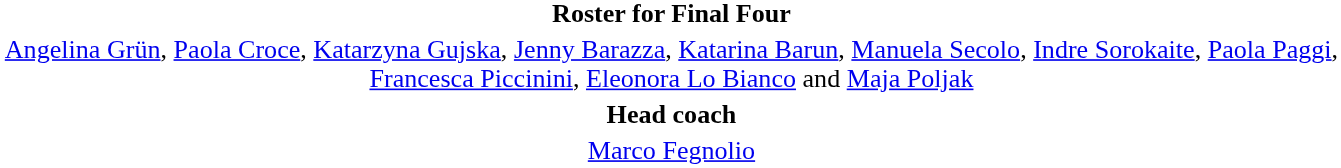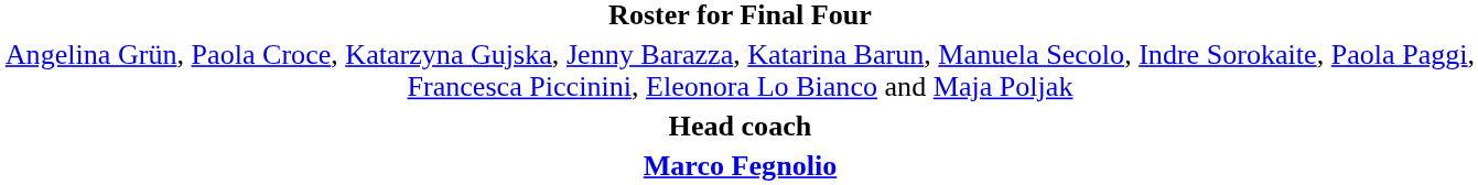row 4 | column 1: normal -> bold
